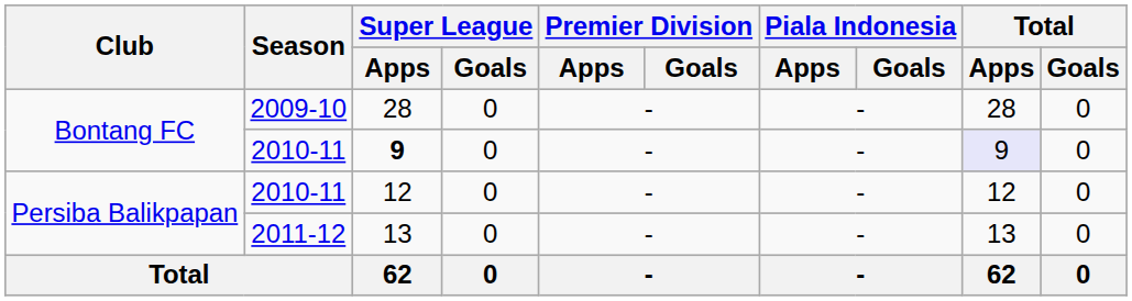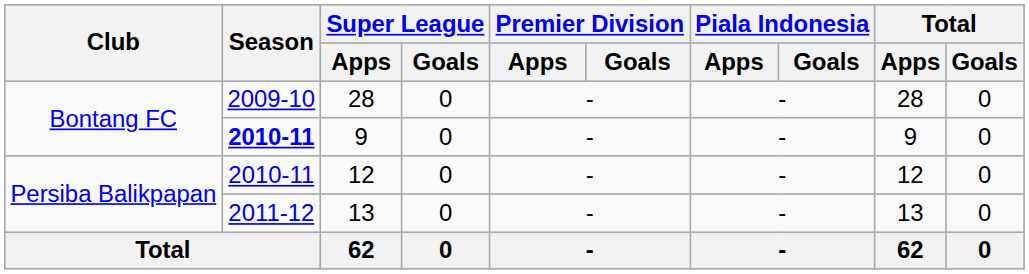row 4 | Season: normal -> bold
row 4 | Super League / Apps: bold -> normal
row 4 | Total / Apps: lavender background -> no background
